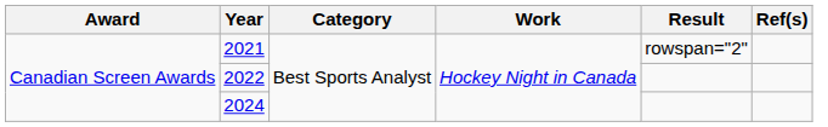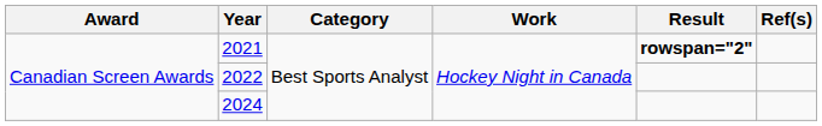2021 | Result: normal -> bold
